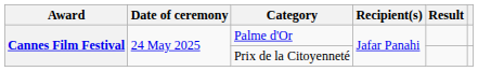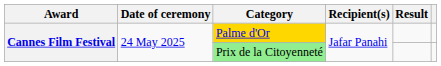Palme d'Or | Category: no background -> gold background
Prix de la Citoyenneté | Category: no background -> lightgreen background
